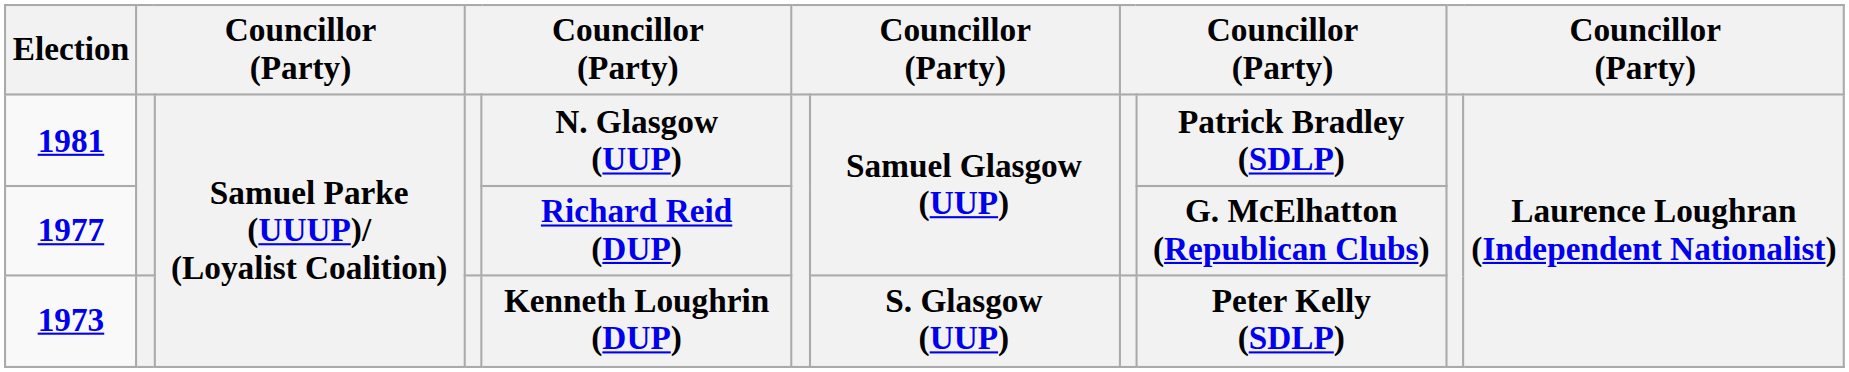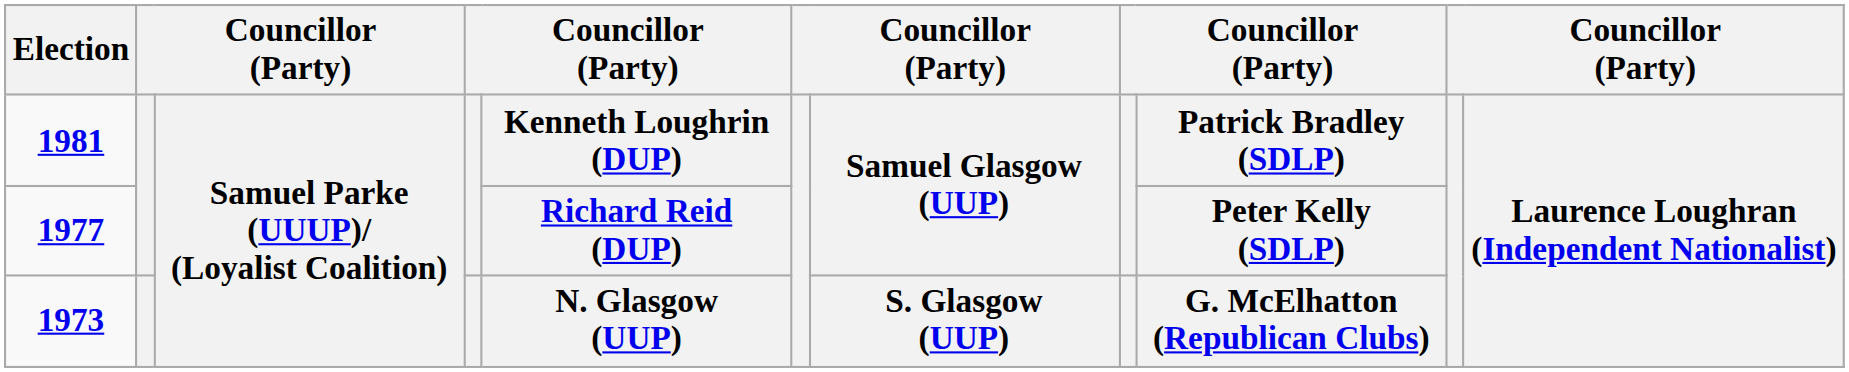1981 | column 5: N. Glasgow (UUP) -> Kenneth Loughrin (DUP)
1977 | column 9: G. McElhatton (Republican Clubs) -> Peter Kelly (SDLP)
1973 | column 5: Kenneth Loughrin (DUP) -> N. Glasgow (UUP)
1973 | column 9: Peter Kelly (SDLP) -> G. McElhatton (Republican Clubs)
